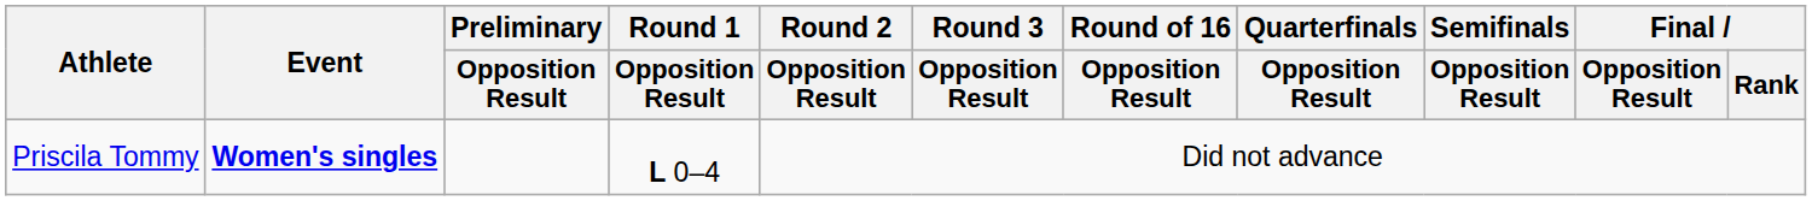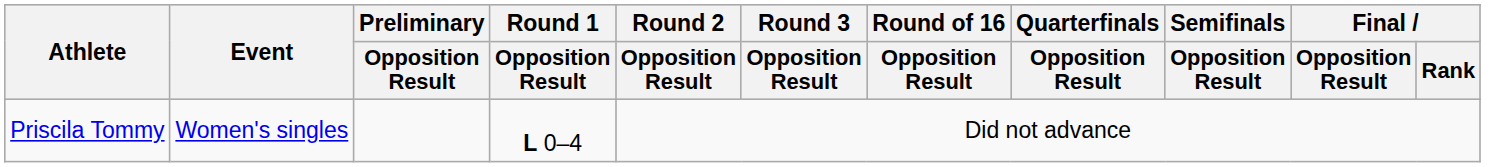Priscila Tommy | Event: bold -> normal
